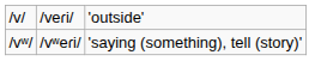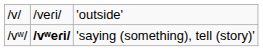/vʷ/ | column 2: normal -> bold
